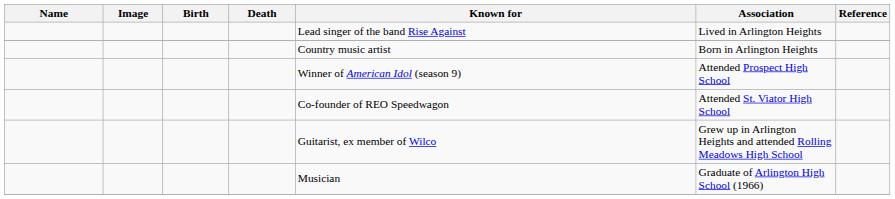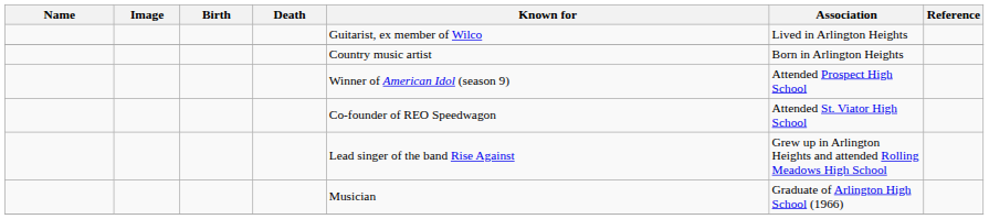row 2 | Known for: Lead singer of the band Rise Against -> Guitarist, ex member of Wilco
row 6 | Known for: Guitarist, ex member of Wilco -> Lead singer of the band Rise Against
